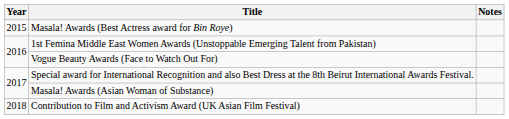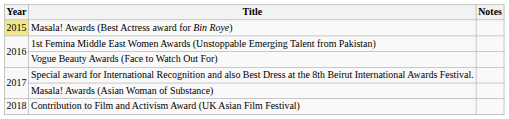Masala! Awards (Best Actress award for Bin Roye) | Year: no background -> khaki background
